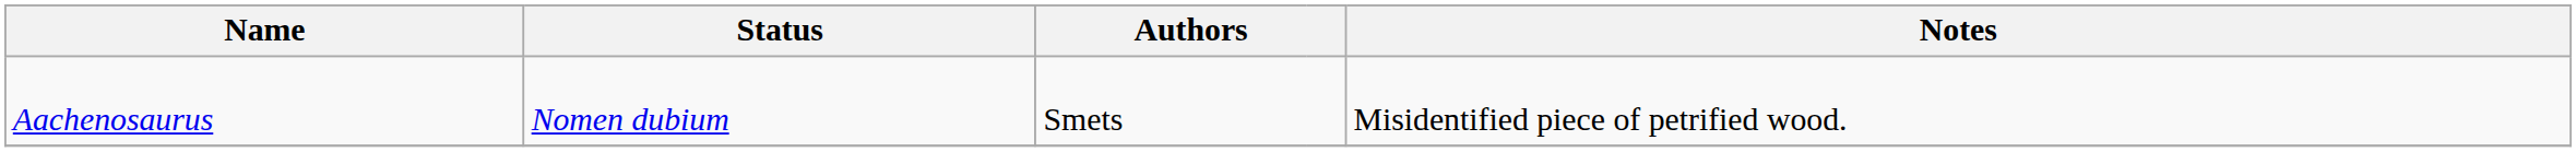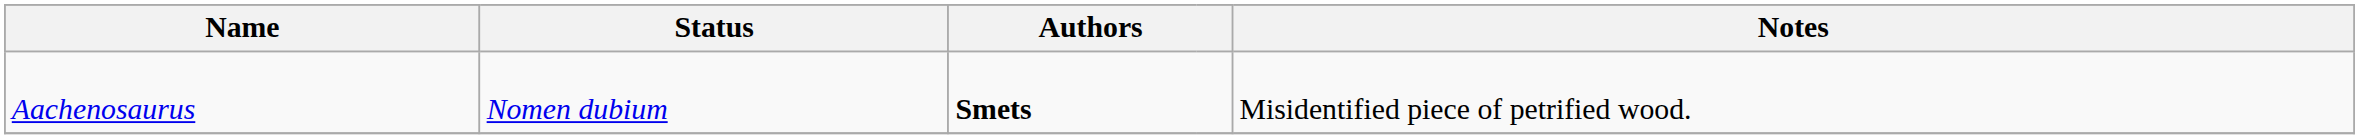Aachenosaurus | column 3: normal -> bold
